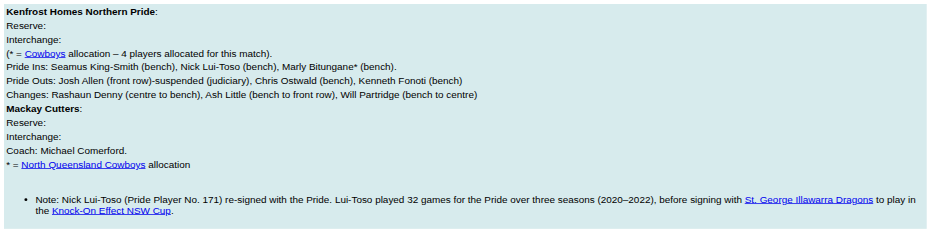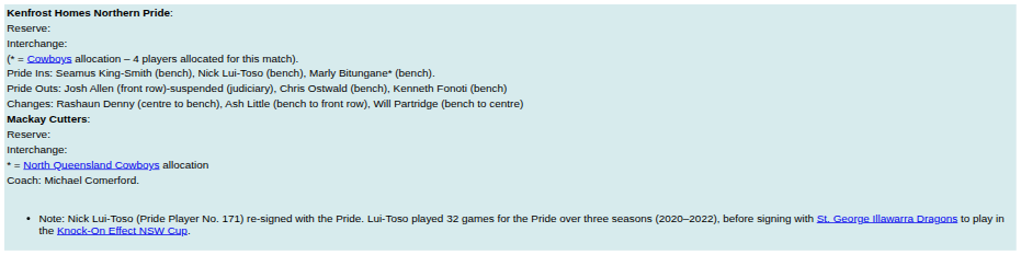row 11 | column 1: Coach: Michael Comerford. -> * = North Queensland Cowboys allocation
row 12 | column 1: * = North Queensland Cowboys allocation -> Coach: Michael Comerford.
